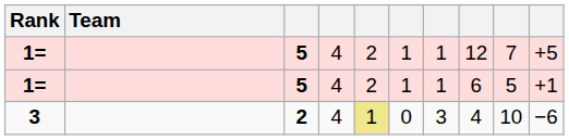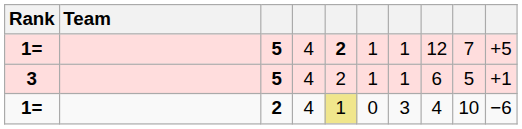row 2 | column 5: normal -> bold
row 3 | Rank: 1= -> 3
row 4 | Rank: 3 -> 1=
